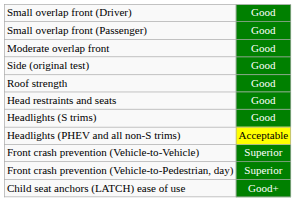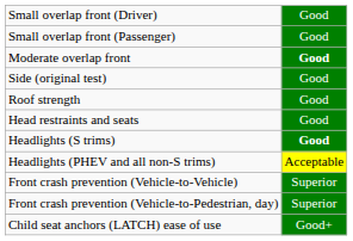Moderate overlap front | column 2: normal -> bold
Headlights (S trims) | column 2: normal -> bold
